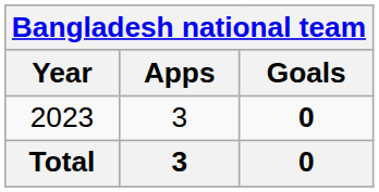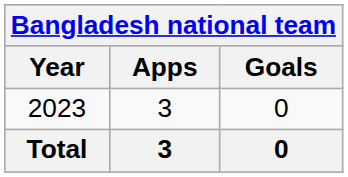2023 | Goals: bold -> normal
